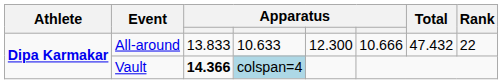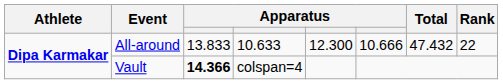Vault | column 4: lightblue background -> no background
